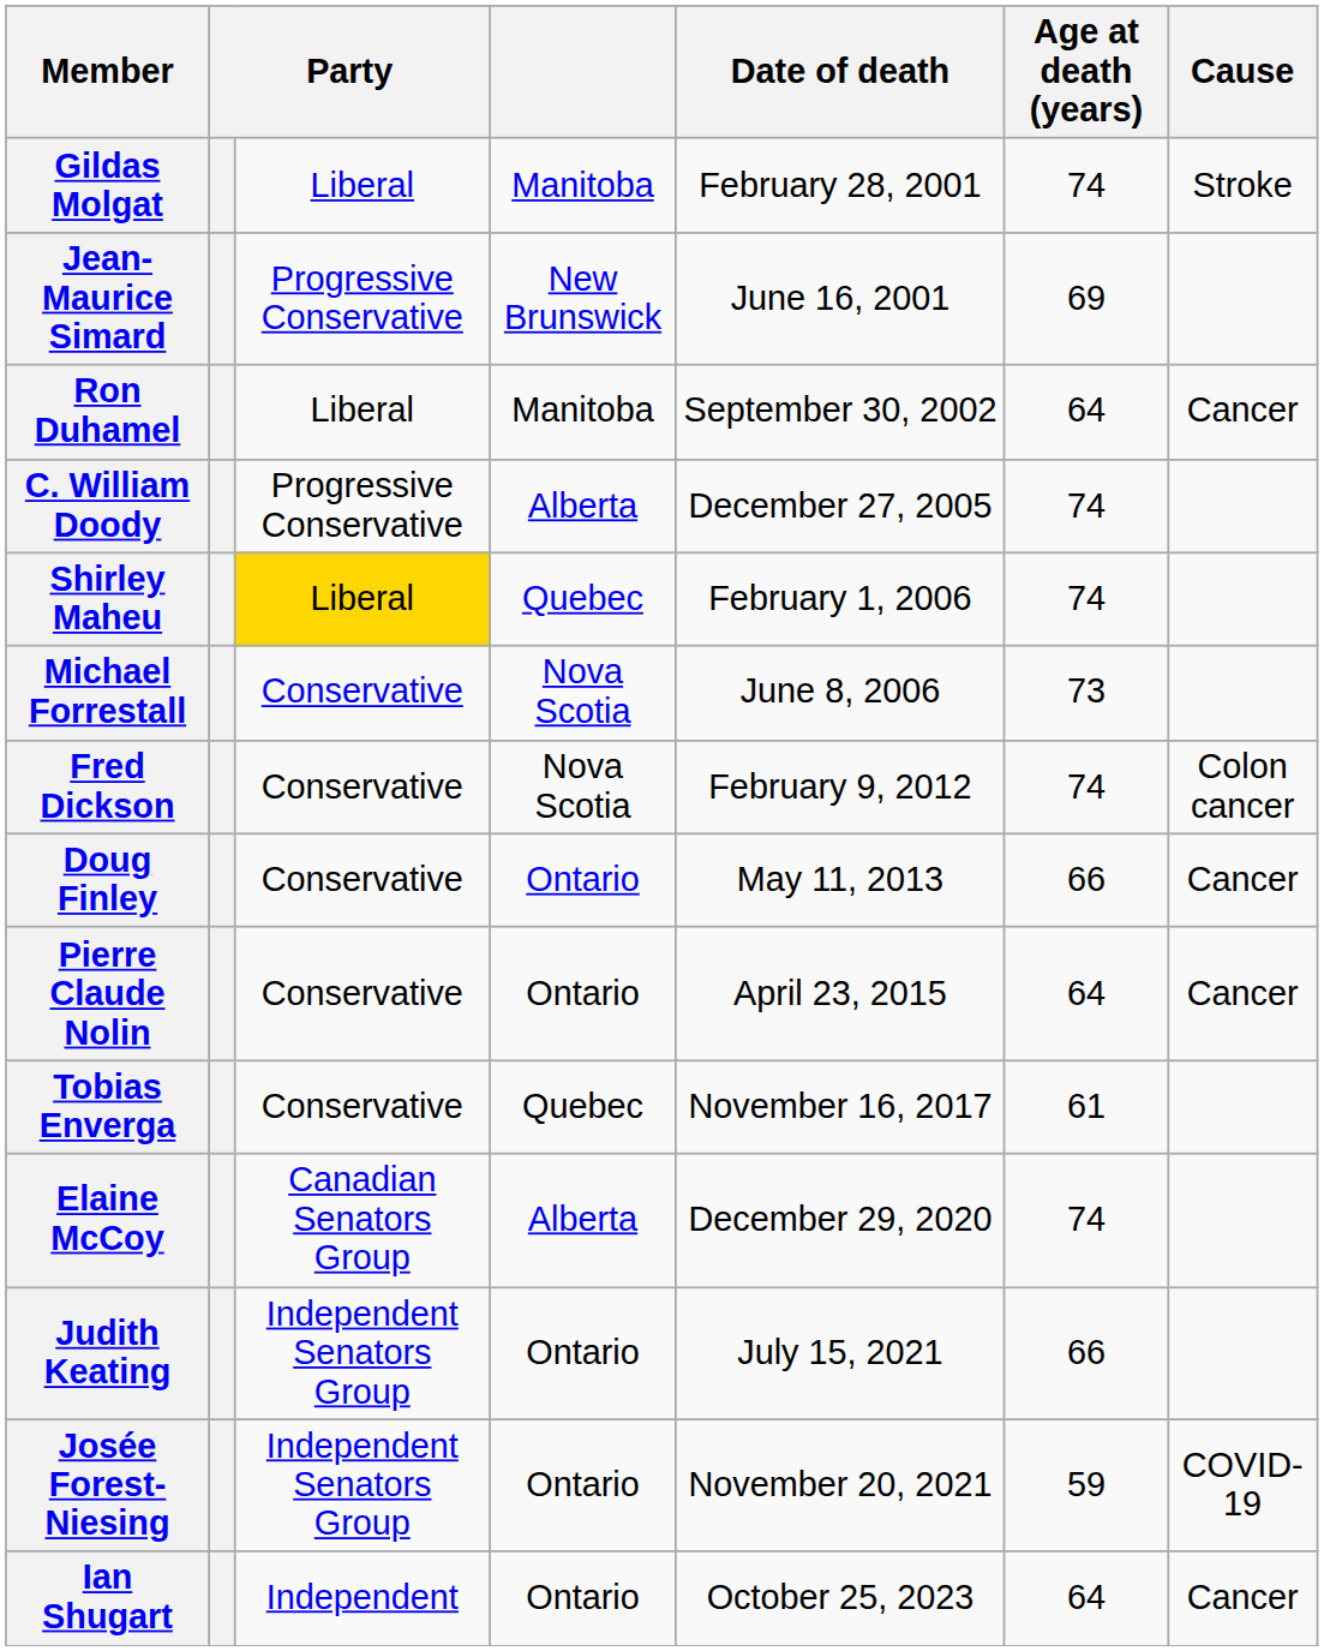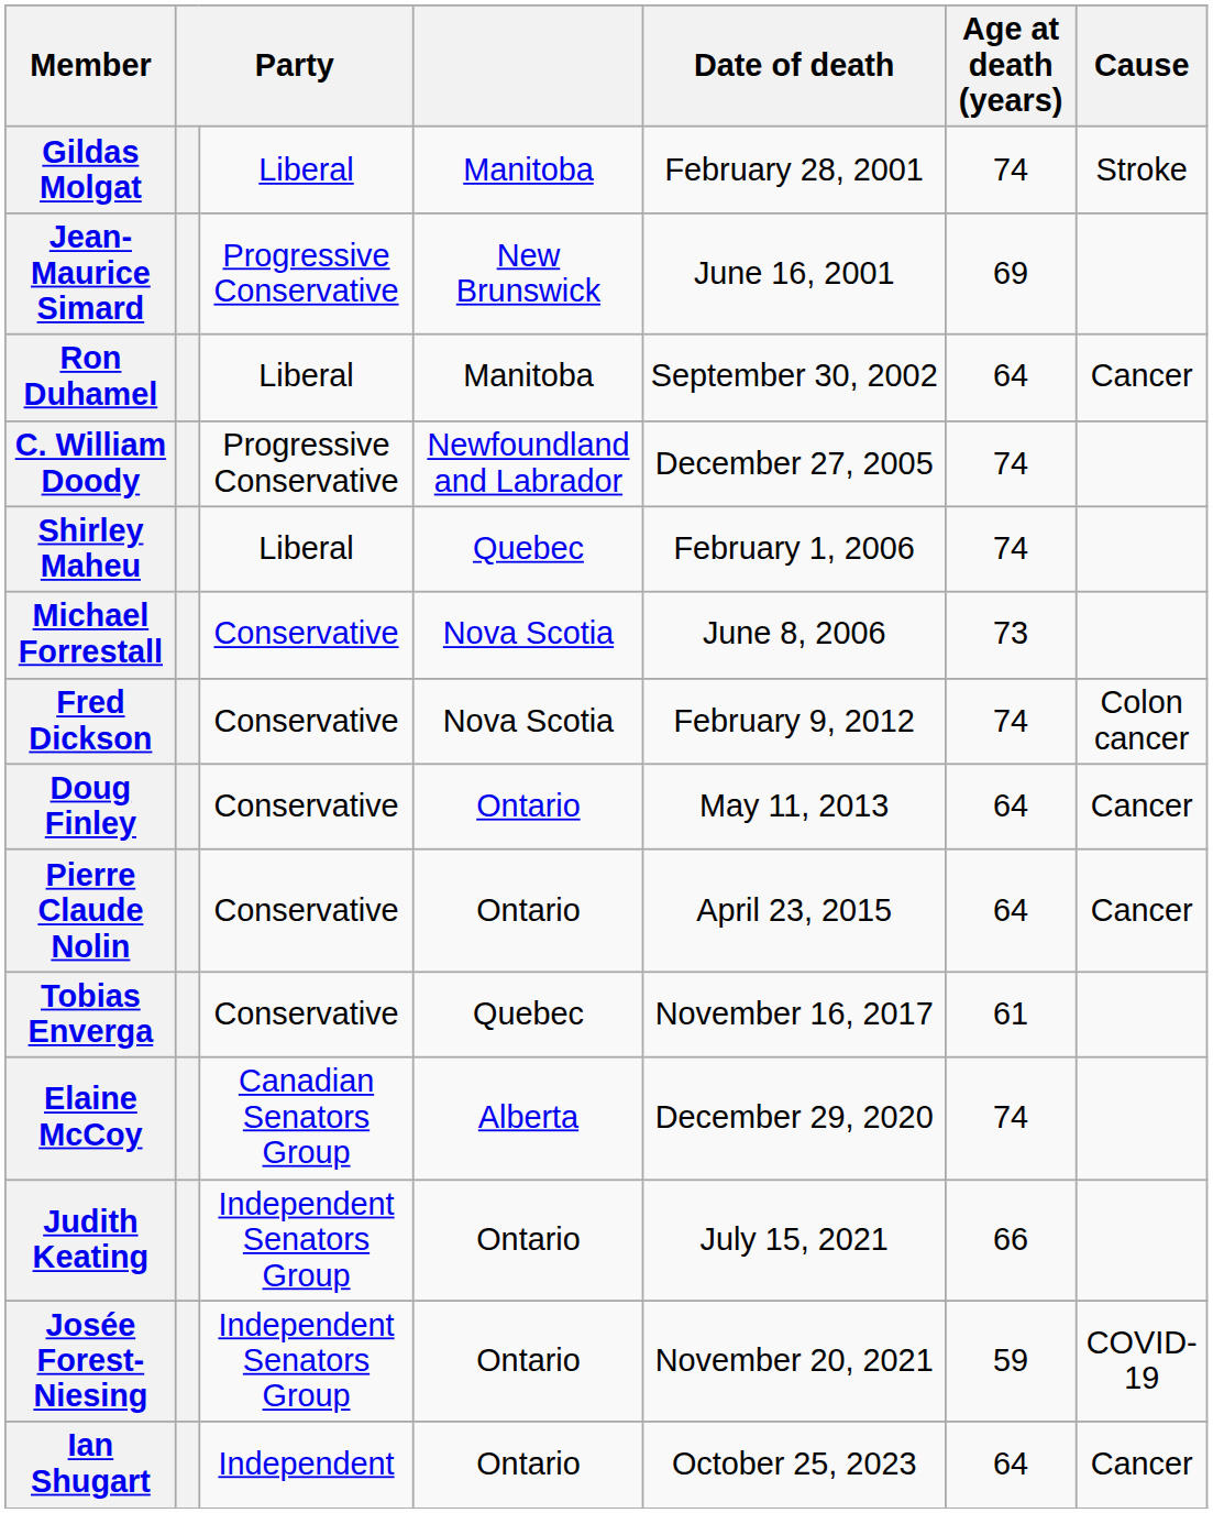C. William Doody | column 4: Alberta -> Newfoundland and Labrador
Shirley Maheu | column 3: gold background -> no background
Doug Finley | Age at death (years): 66 -> 64
